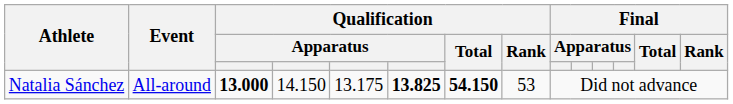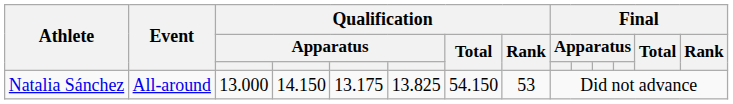row 4 | column 3: bold -> normal
row 4 | column 6: bold -> normal
row 4 | Qualification / Total: bold -> normal
